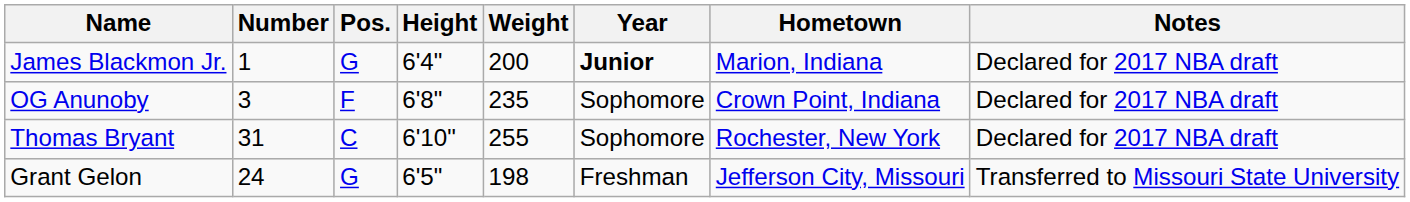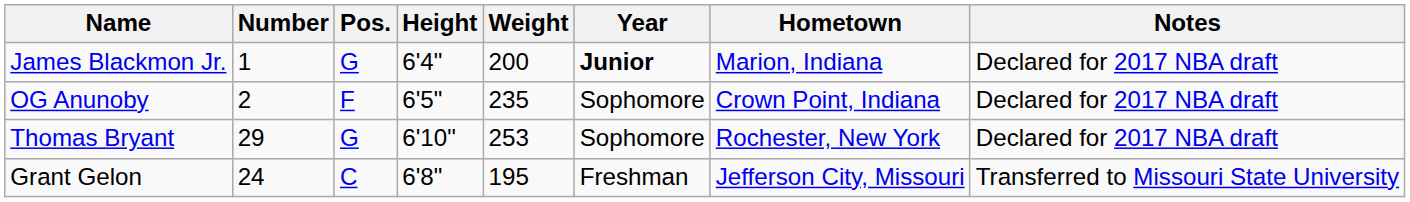OG Anunoby | Number: 3 -> 2
OG Anunoby | Height: 6'8" -> 6'5"
Thomas Bryant | Number: 31 -> 29
Thomas Bryant | Pos.: C -> G
Thomas Bryant | Weight: 255 -> 253
Grant Gelon | Pos.: G -> C
Grant Gelon | Height: 6'5" -> 6'8"
Grant Gelon | Weight: 198 -> 195
